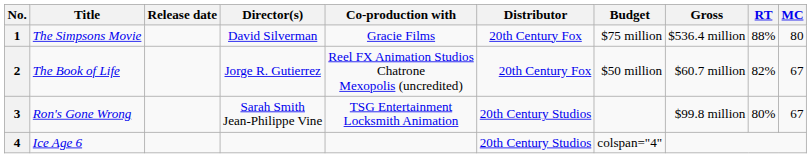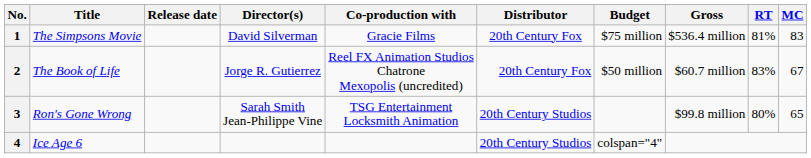1 | RT: 88% -> 81%
1 | MC: 80 -> 83
2 | RT: 82% -> 83%
3 | MC: 67 -> 65
